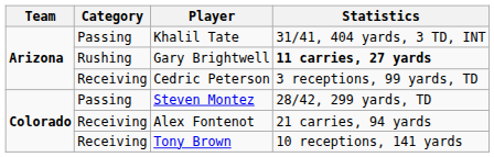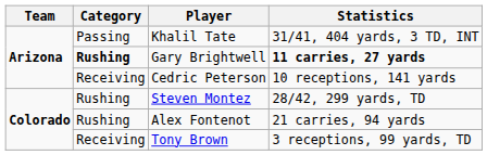Gary Brightwell | Category: normal -> bold
Cedric Peterson | Statistics: 3 receptions, 99 yards, TD -> 10 receptions, 141 yards
Steven Montez | Category: Passing -> Rushing
Alex Fontenot | Category: Receiving -> Rushing
Tony Brown | Statistics: 10 receptions, 141 yards -> 3 receptions, 99 yards, TD
